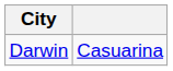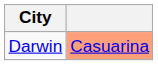Darwin | column 2: no background -> lightsalmon background
